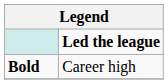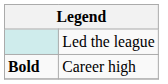row 2 | column 2: bold -> normal
